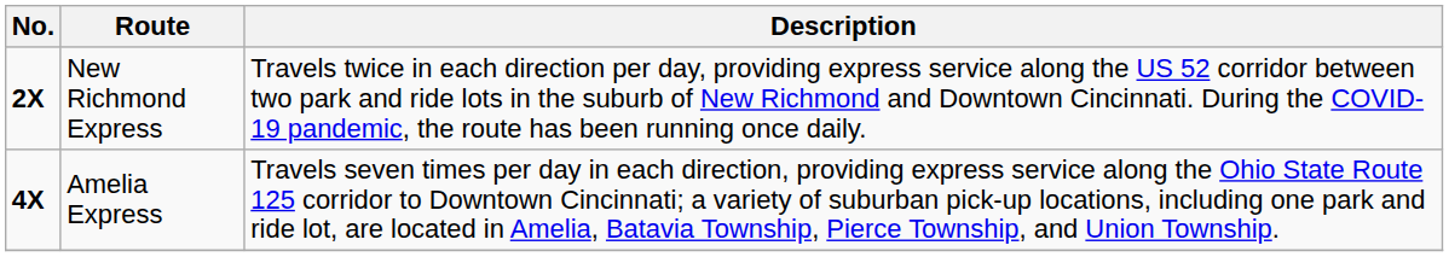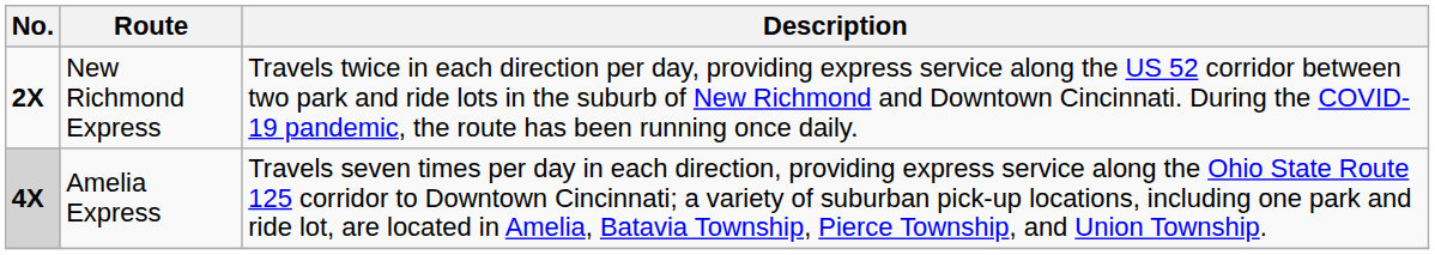Amelia Express | No.: no background -> lightgrey background
